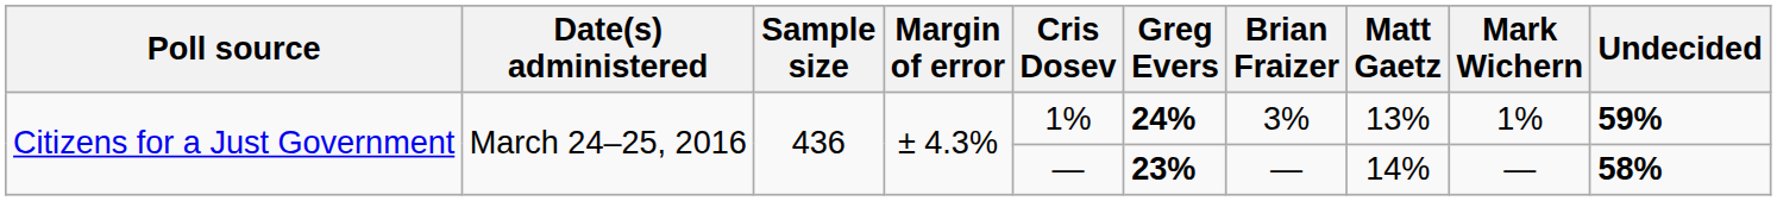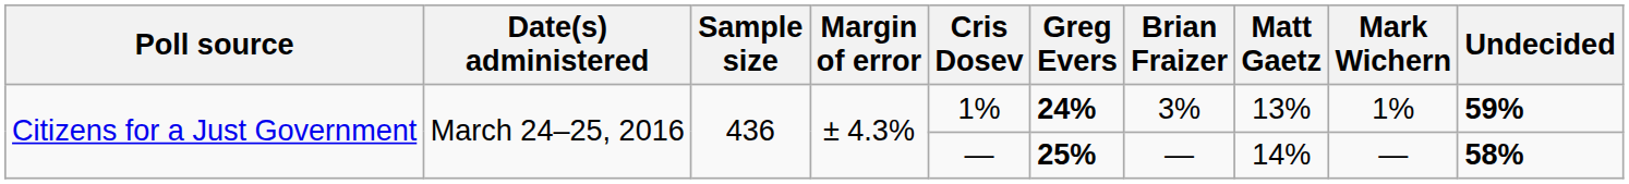row 3 | Greg Evers: 23% -> 25%
